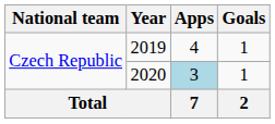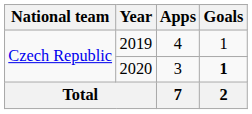2020 | Apps: lightblue background -> no background
2020 | Goals: normal -> bold
